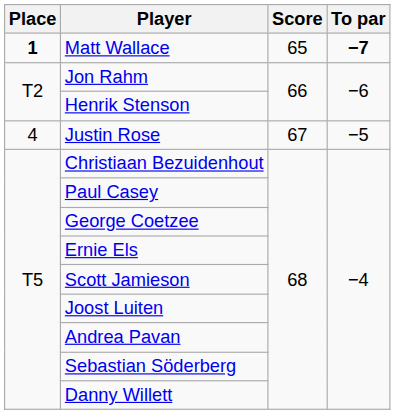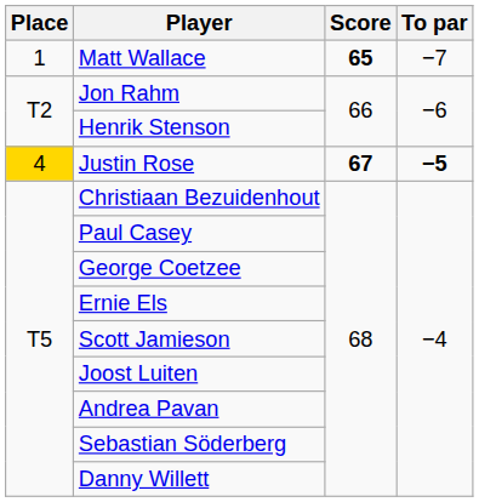Matt Wallace | Place: bold -> normal
Matt Wallace | Score: normal -> bold
Matt Wallace | To par: bold -> normal
Justin Rose | Place: no background -> gold background
Justin Rose | Score: normal -> bold
Justin Rose | To par: normal -> bold
